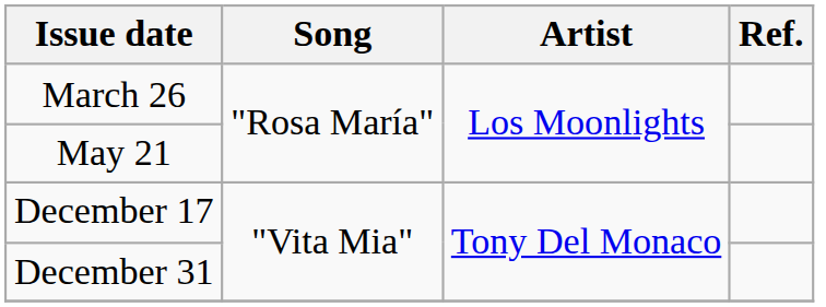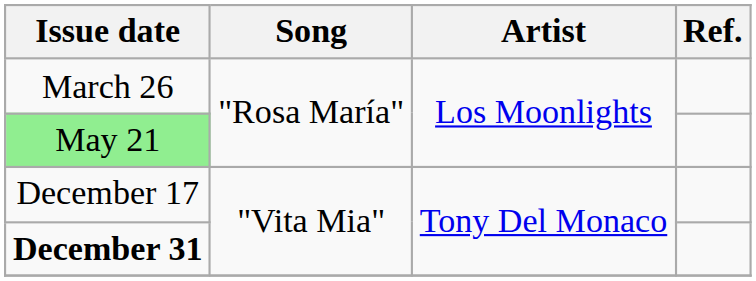May 21 | Issue date: no background -> lightgreen background
December 31 | Issue date: normal -> bold
